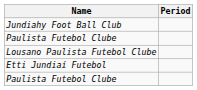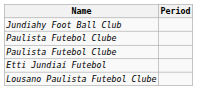row 4 | Name: Lousano Paulista Futebol Clube -> Paulista Futebol Clube
row 6 | Name: Paulista Futebol Clube -> Lousano Paulista Futebol Clube
